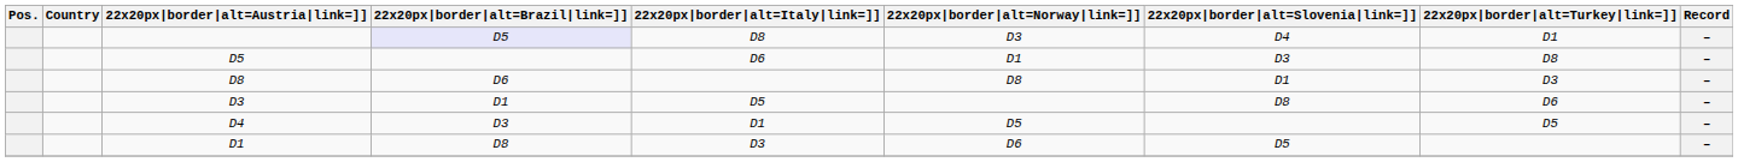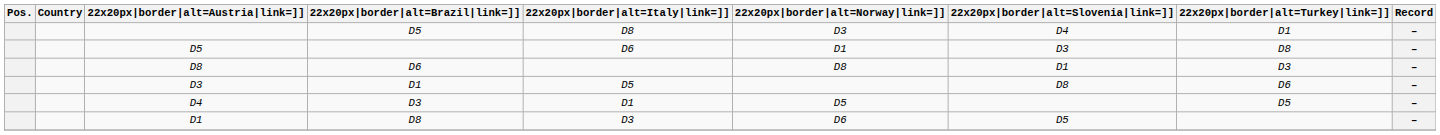row 2 | 22x20px|border|alt=Brazil|link=]]: lavender background -> no background
